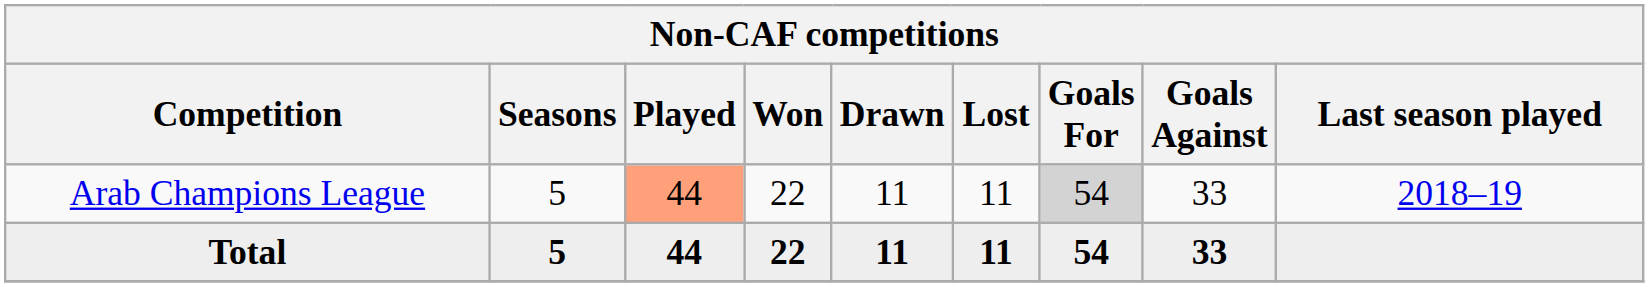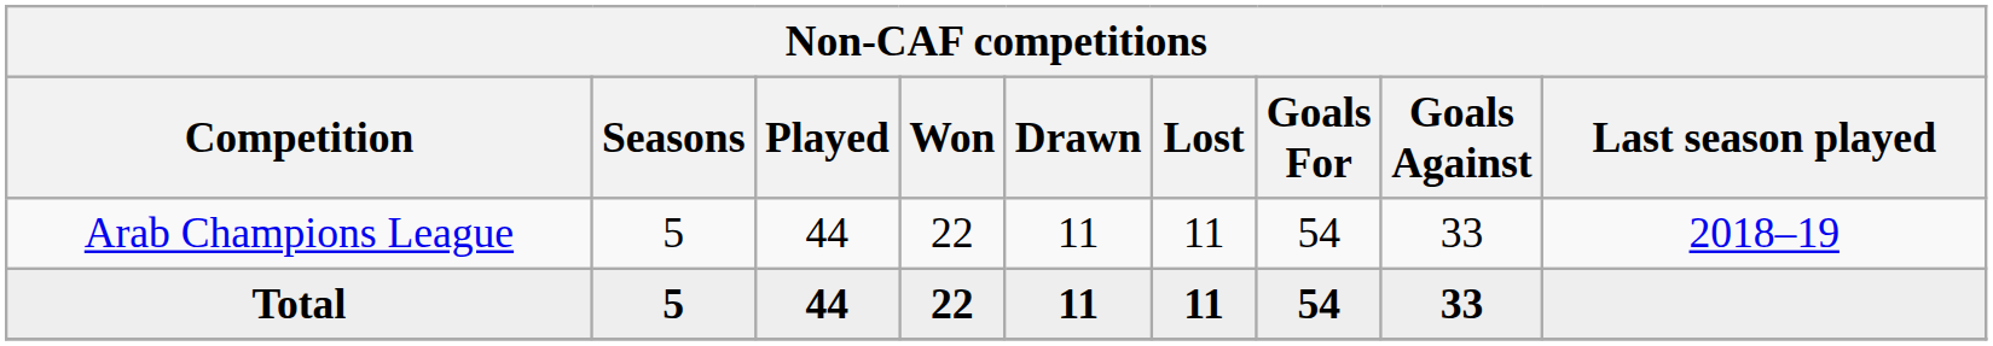Arab Champions League | Played: lightsalmon background -> no background
Arab Champions League | Goals For: lightgrey background -> no background
